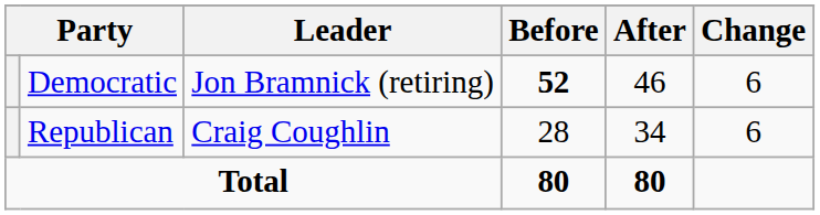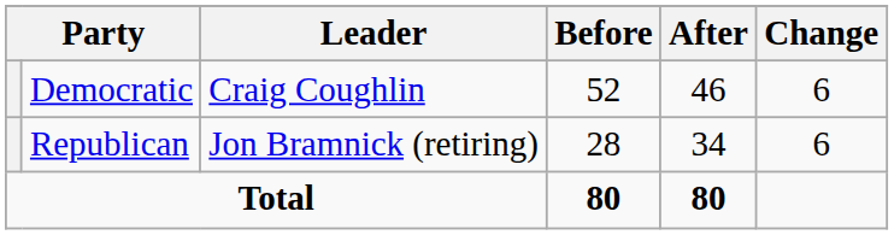Democratic | Leader: Jon Bramnick (retiring) -> Craig Coughlin
Democratic | Before: bold -> normal
Republican | Leader: Craig Coughlin -> Jon Bramnick (retiring)
